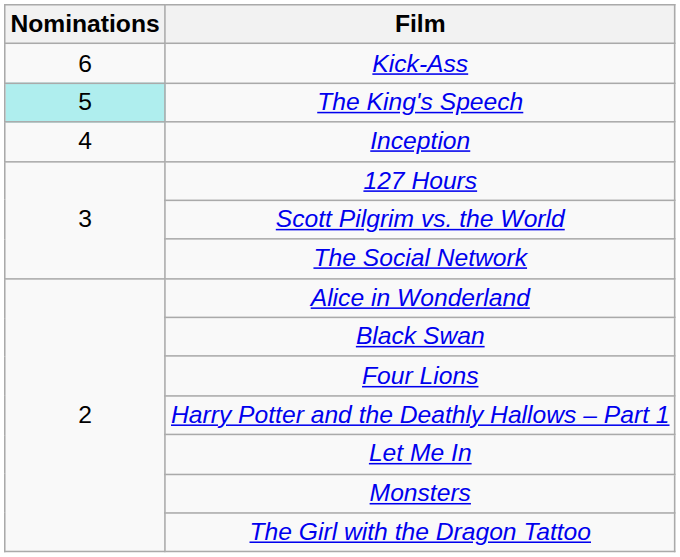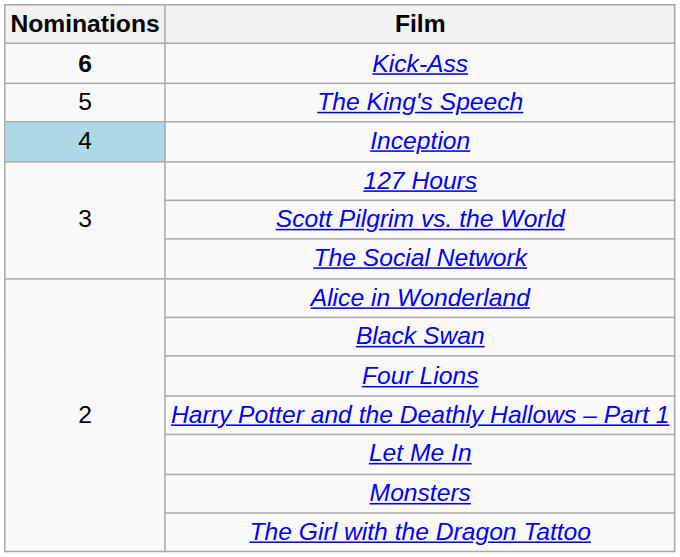Kick-Ass | Nominations: normal -> bold
The King's Speech | Nominations: paleturquoise background -> no background
Inception | Nominations: no background -> lightblue background
